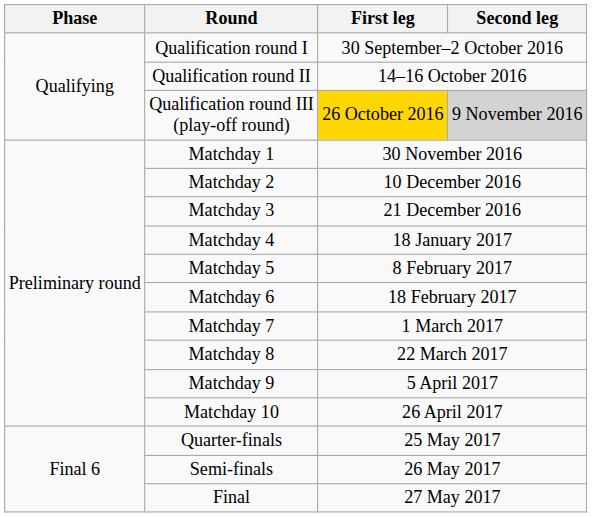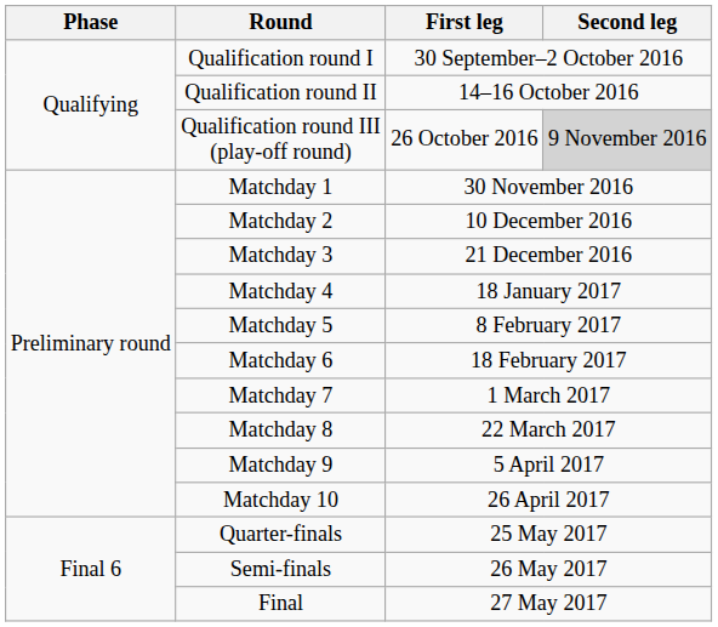Qualification round III (play-off round) | First leg: gold background -> no background
